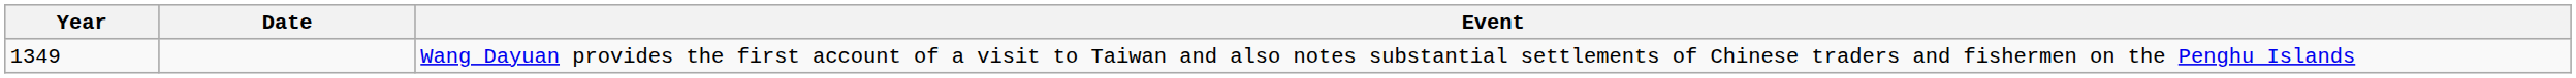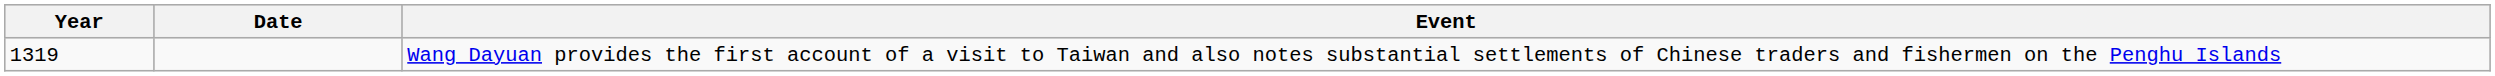row 2 | Year: 1349 -> 1319
